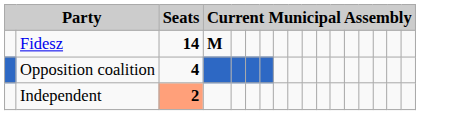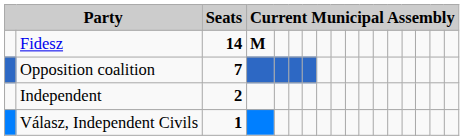Opposition coalition | Seats: 4 -> 7
Independent | Seats: lightsalmon background -> no background
+ row: Válasz, Independent Civils | 1
